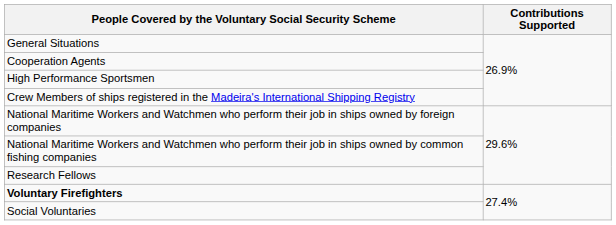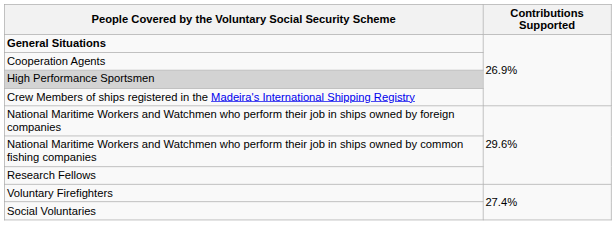General Situations | People Covered by the Voluntary Social Security Scheme: normal -> bold
High Performance Sportsmen | People Covered by the Voluntary Social Security Scheme: no background -> lightgrey background
Voluntary Firefighters | People Covered by the Voluntary Social Security Scheme: bold -> normal
